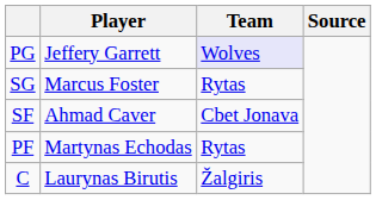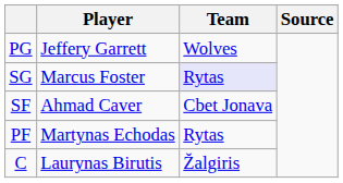PG | Team: lavender background -> no background
SG | Team: no background -> lavender background
